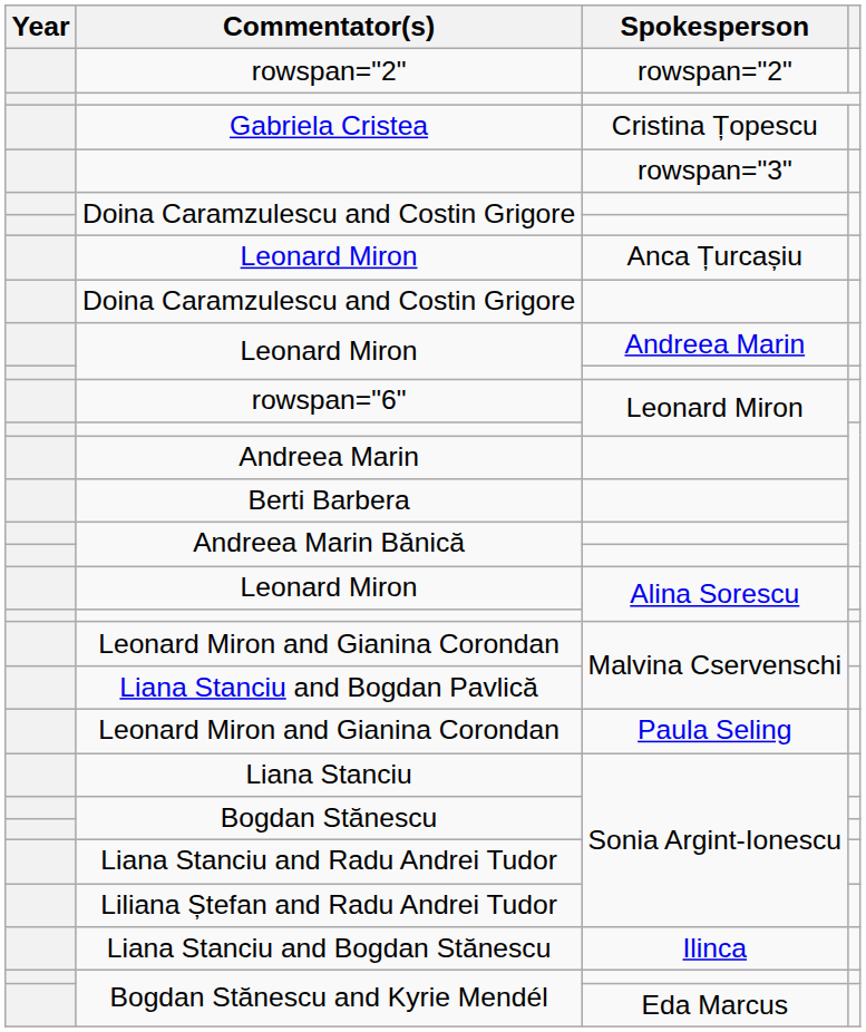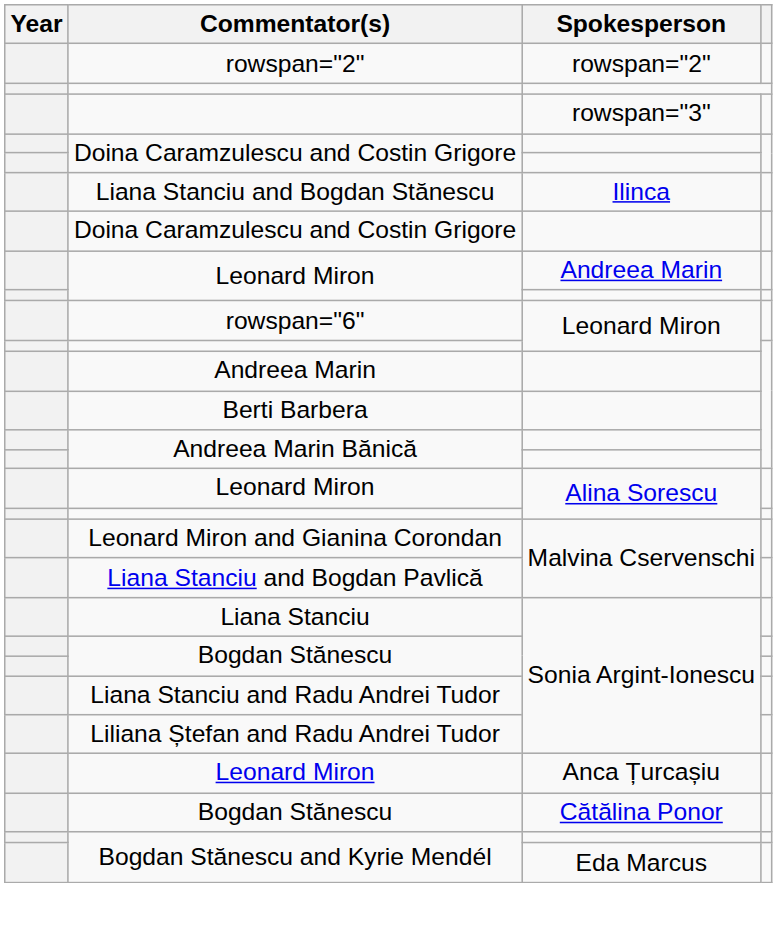- row: Gabriela Cristea | Cristina Țopescu
rows swapped: Leonard Miron / Anca Țurcașiu <-> Liana Stanciu and Bogdan Stănescu
- row: Leonard Miron and Gianina Corondan | Paula Seling
+ row: Bogdan Stănescu | Cătălina Ponor
